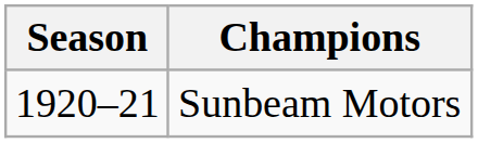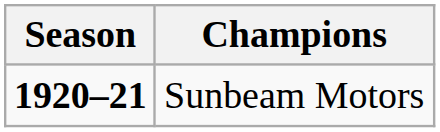Sunbeam Motors | Season: normal -> bold
